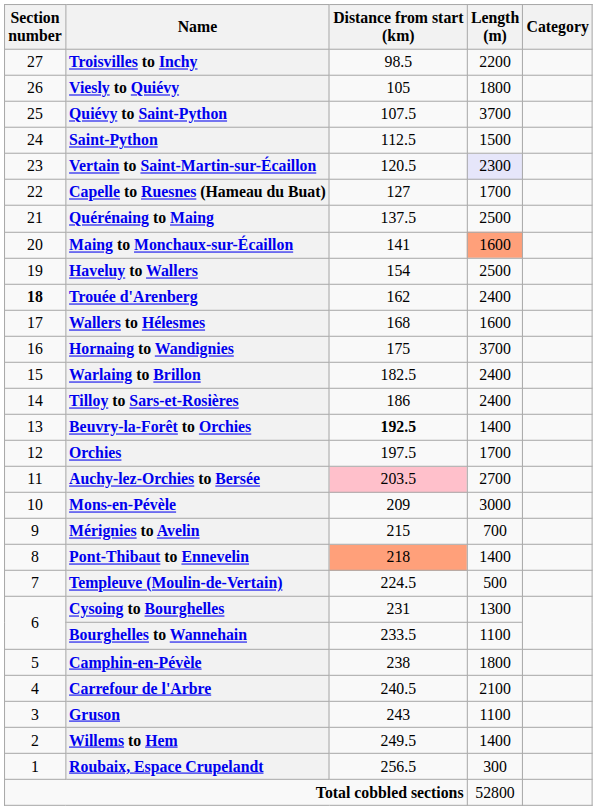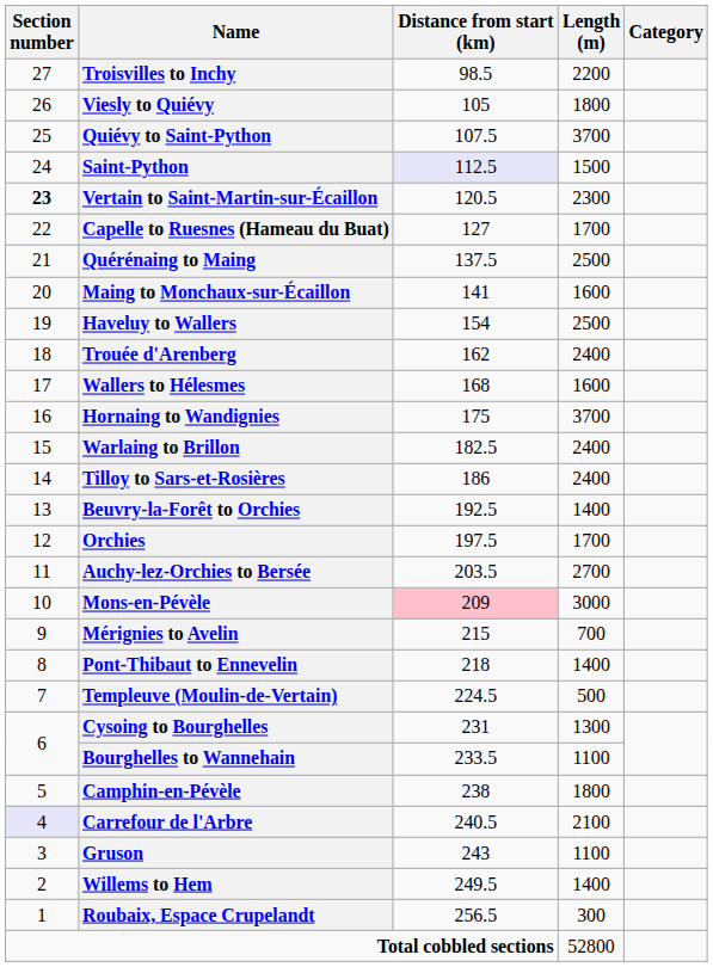Saint-Python | Distance from start (km): no background -> lavender background
Vertain to Saint-Martin-sur-Écaillon | Section number: normal -> bold
Vertain to Saint-Martin-sur-Écaillon | Length (m): lavender background -> no background
Maing to Monchaux-sur-Écaillon | Length (m): lightsalmon background -> no background
Trouée d'Arenberg | Section number: bold -> normal
Beuvry-la-Forêt to Orchies | Distance from start (km): bold -> normal
Auchy-lez-Orchies to Bersée | Distance from start (km): pink background -> no background
Mons-en-Pévèle | Distance from start (km): no background -> pink background
Pont-Thibaut to Ennevelin | Distance from start (km): lightsalmon background -> no background
Carrefour de l'Arbre | Section number: no background -> lavender background
